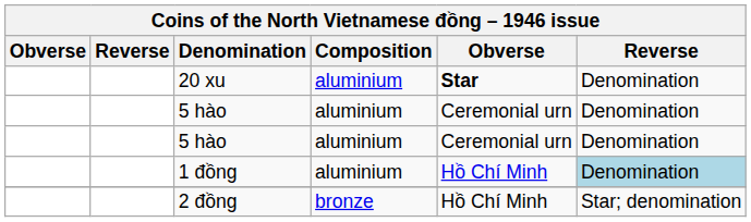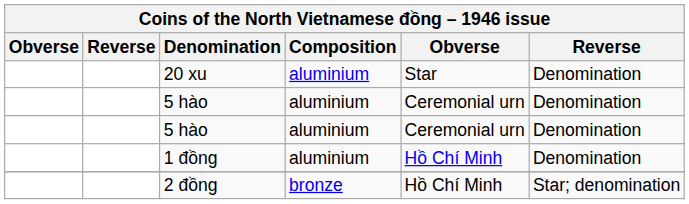20 xu | column 5: bold -> normal
1 đồng | column 6: lightblue background -> no background
